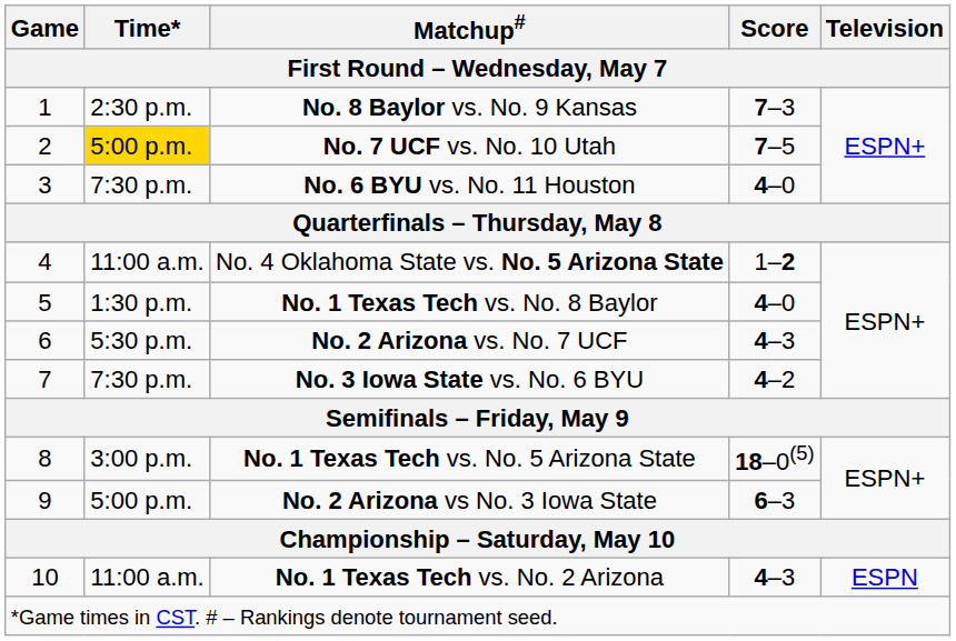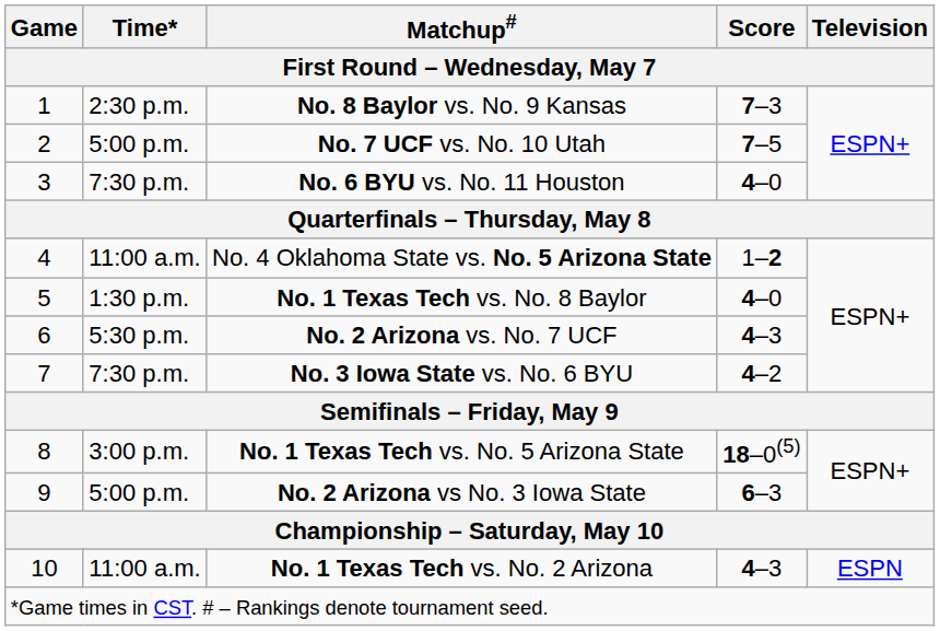No. 7 UCF vs. No. 10 Utah | Time*: gold background -> no background
